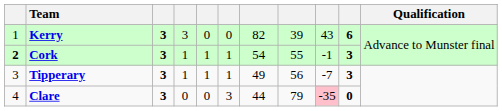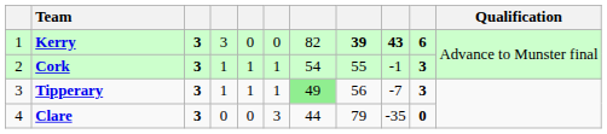Kerry | column 8: normal -> bold
Kerry | column 9: normal -> bold
Cork | column 1: bold -> normal
Tipperary | column 7: no background -> lightgreen background
Clare | column 9: pink background -> no background
